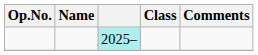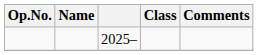row 2 | column 3: paleturquoise background -> no background
